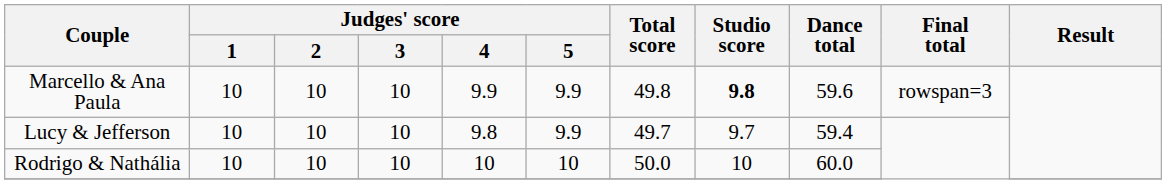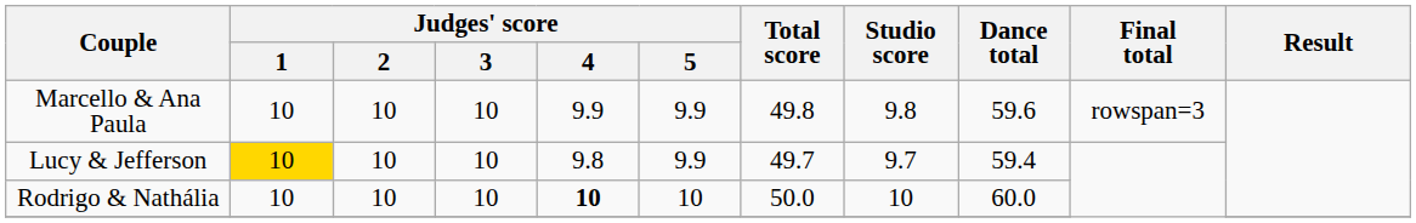Marcello & Ana Paula | Studio score: bold -> normal
Lucy & Jefferson | Judges' score / 1: no background -> gold background
Rodrigo & Nathália | Judges' score / 4: normal -> bold
